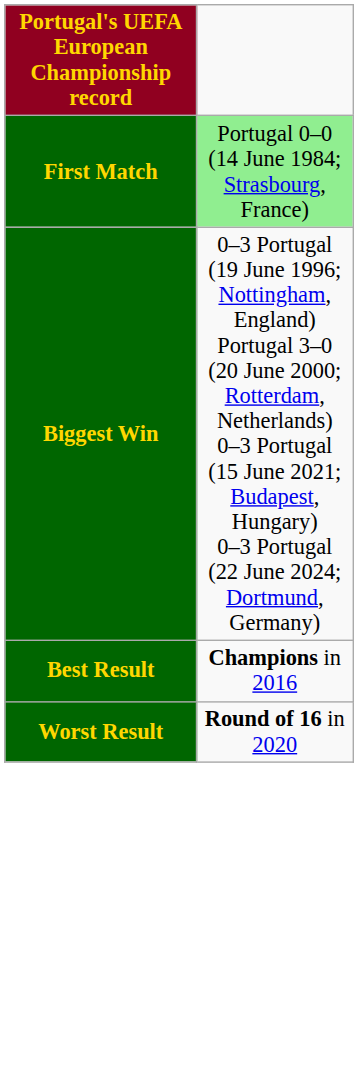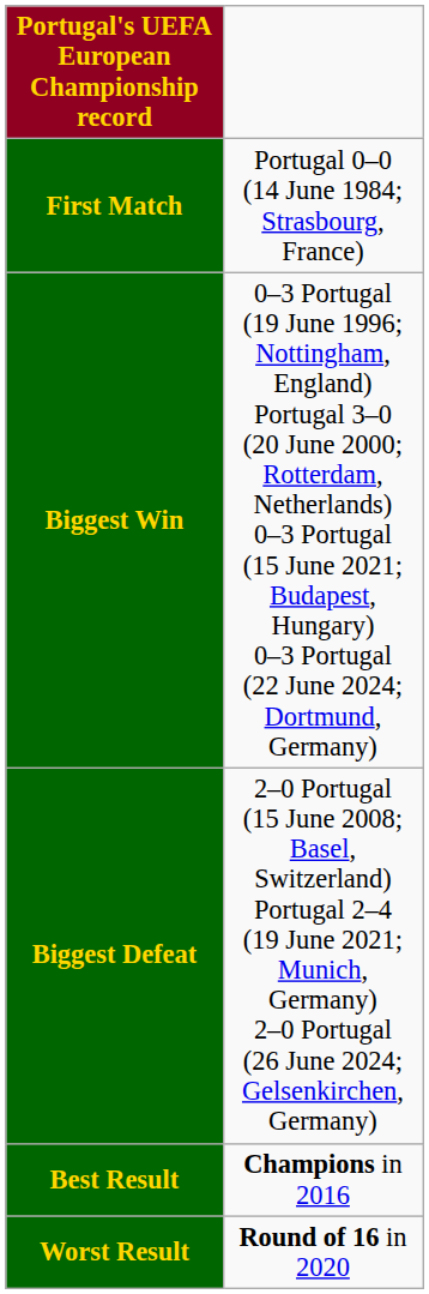First Match | column 2: lightgreen background -> no background
+ row: Biggest Defeat | 2–0 Portugal (15 June 2008; Basel, Switzerland) Portugal 2–4 (19 June 2021; Munich, Germany) 2–0 Portugal (26 June 2024; Gelsenkirchen, Germany)
